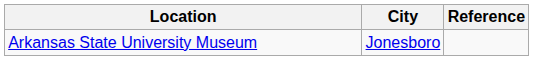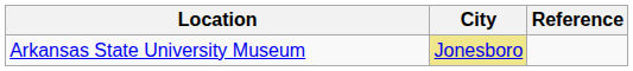Arkansas State University Museum | City: no background -> khaki background
